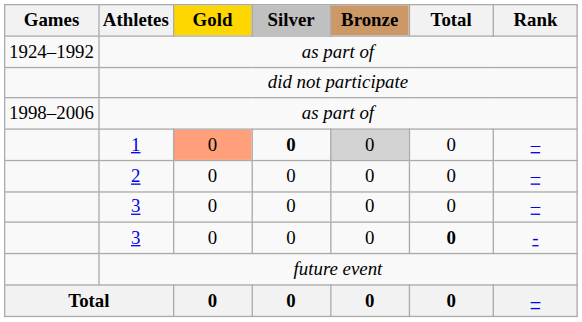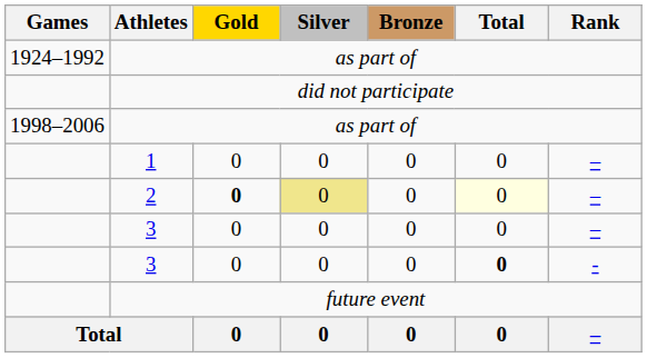1 | Gold: lightsalmon background -> no background
1 | Silver: bold -> normal
1 | Bronze: lightgrey background -> no background
2 | Gold: normal -> bold
2 | Silver: no background -> khaki background
2 | Total: no background -> lightyellow background
